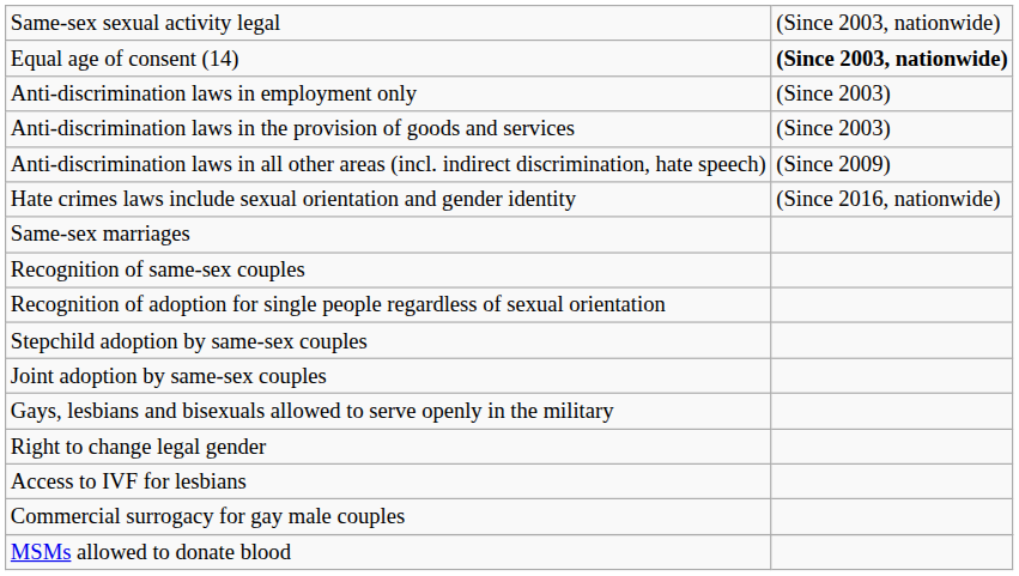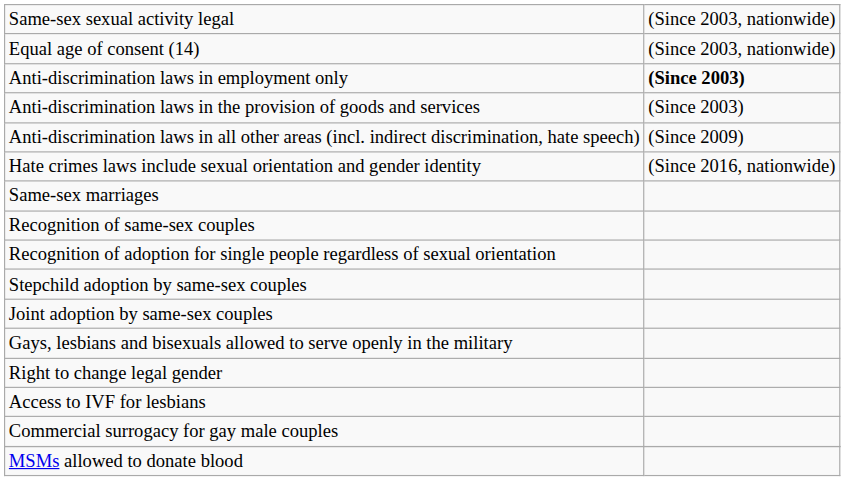Equal age of consent (14) | column 2: bold -> normal
Anti-discrimination laws in employment only | column 2: normal -> bold
